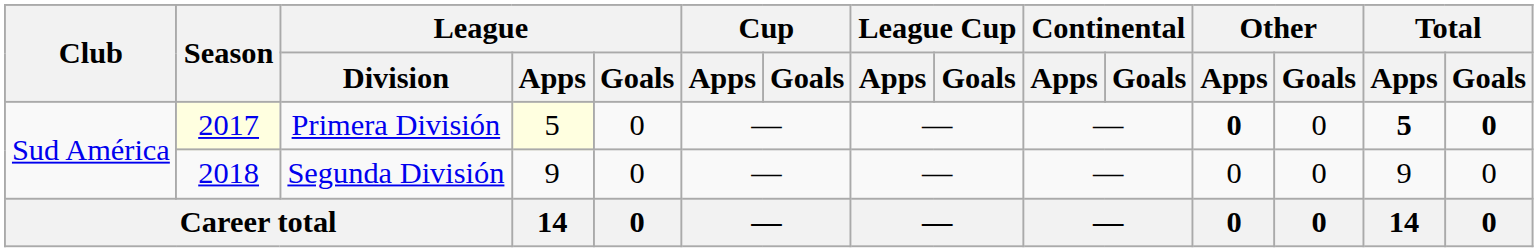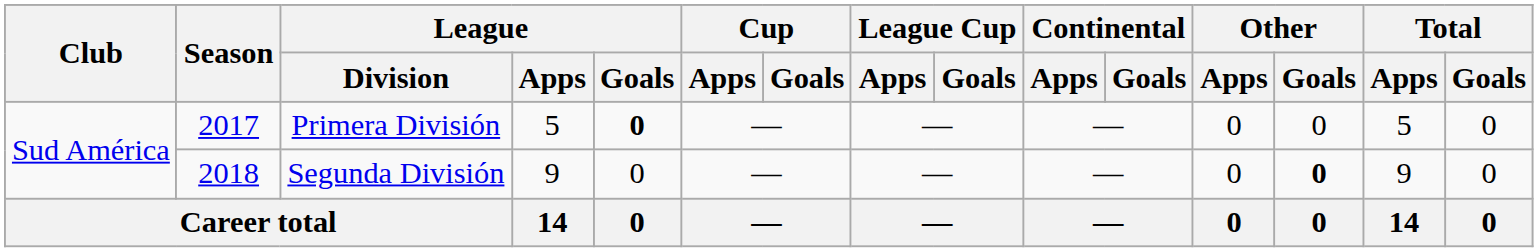Primera División | Season: lightyellow background -> no background
Primera División | League / Apps: lightyellow background -> no background
Primera División | League / Goals: normal -> bold
Primera División | Other / Apps: bold -> normal
Primera División | Total / Apps: bold -> normal
Primera División | Total / Goals: bold -> normal
Segunda División | Other / Goals: normal -> bold
